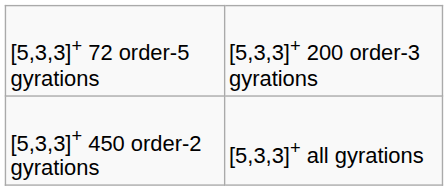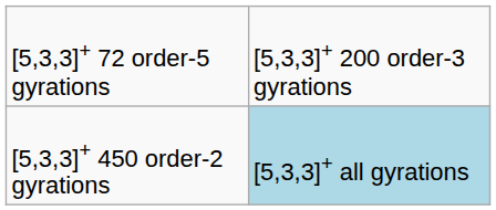row 2 | column 2: no background -> lightblue background
